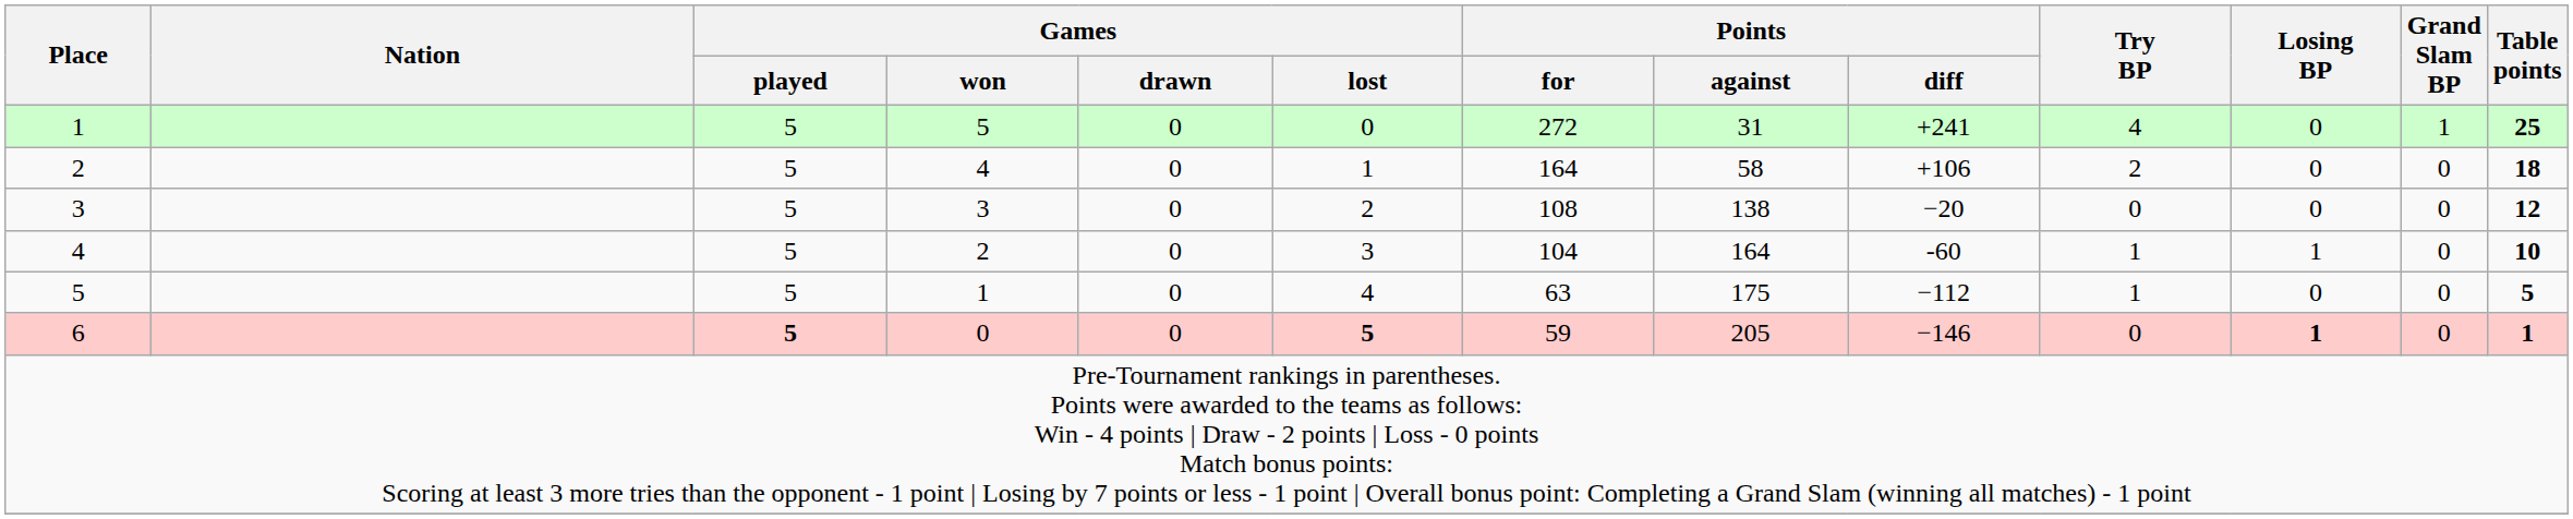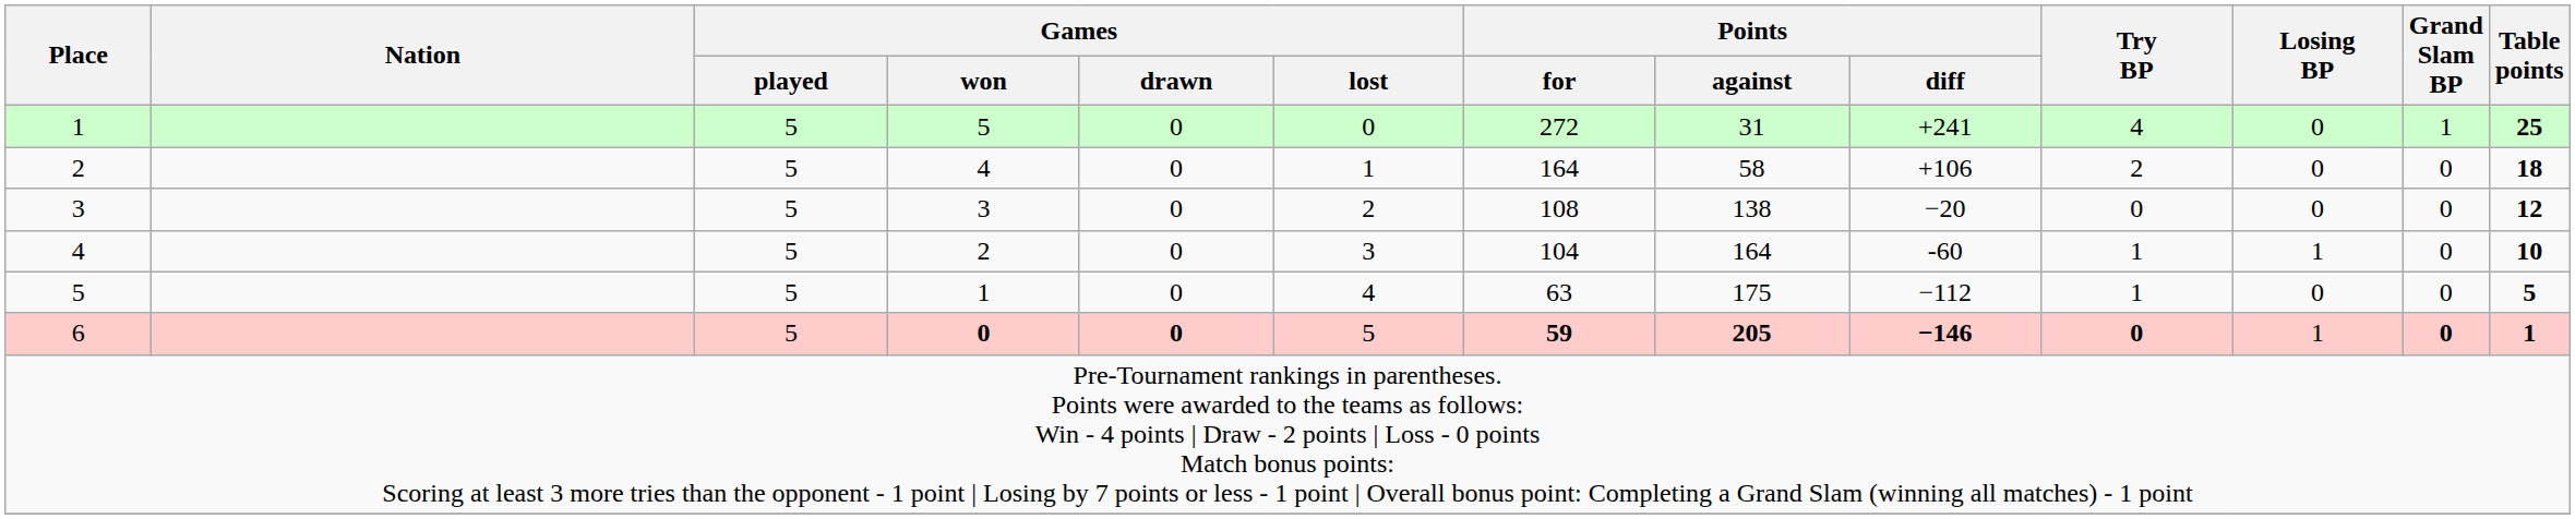6 | Games / played: bold -> normal
6 | Games / won: normal -> bold
6 | Games / drawn: normal -> bold
6 | Games / lost: bold -> normal
6 | Points / for: normal -> bold
6 | Points / against: normal -> bold
6 | Points / diff: normal -> bold
6 | Try BP: normal -> bold
6 | Losing BP: bold -> normal
6 | Grand Slam BP: normal -> bold
